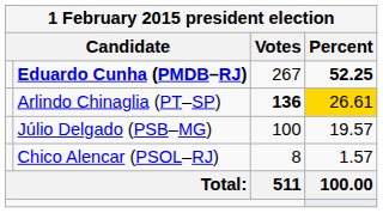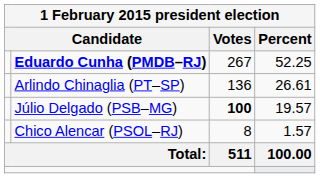Eduardo Cunha (PMDB–RJ) | Percent: bold -> normal
Arlindo Chinaglia (PT–SP) | Votes: bold -> normal
Arlindo Chinaglia (PT–SP) | Percent: gold background -> no background
Júlio Delgado (PSB–MG) | Votes: normal -> bold
